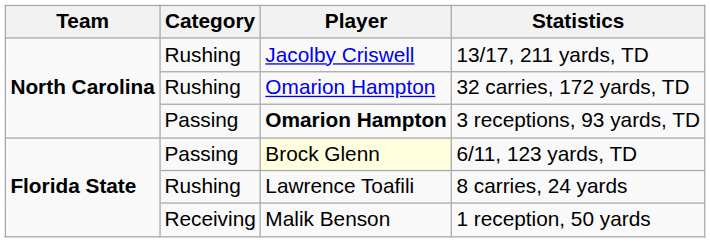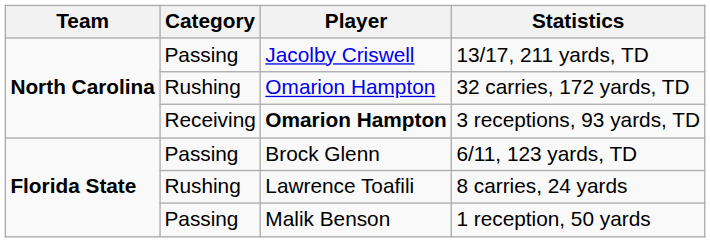13/17, 211 yards, TD | Category: Rushing -> Passing
3 receptions, 93 yards, TD | Category: Passing -> Receiving
6/11, 123 yards, TD | Player: lightyellow background -> no background
1 reception, 50 yards | Category: Receiving -> Passing
